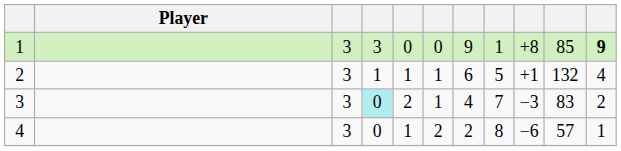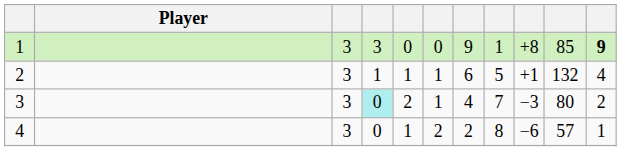row 4 | column 10: 83 -> 80
